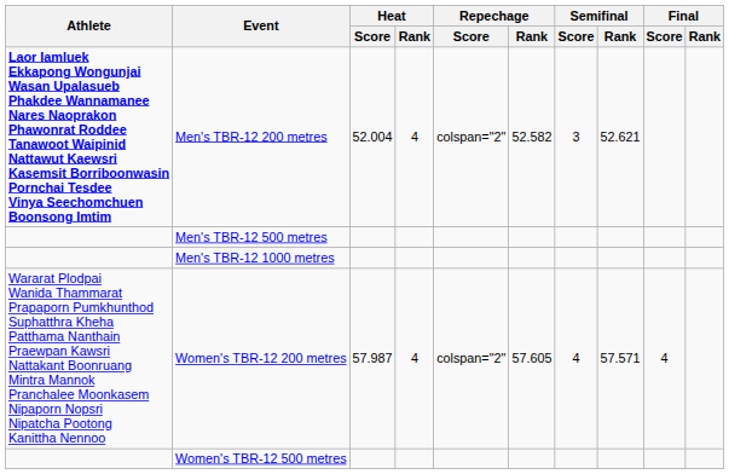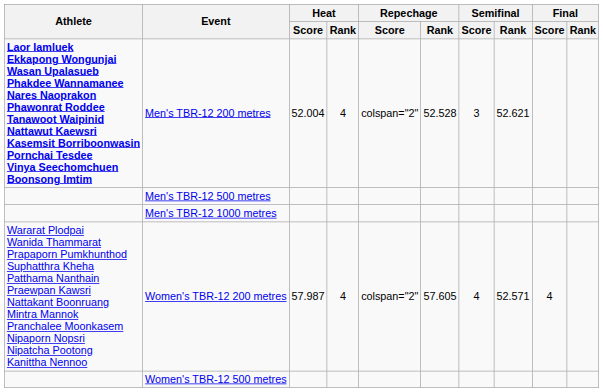Men's TBR-12 200 metres | Repechage / Rank: 52.582 -> 52.528
Women's TBR-12 200 metres | Semifinal / Rank: 57.571 -> 52.571
